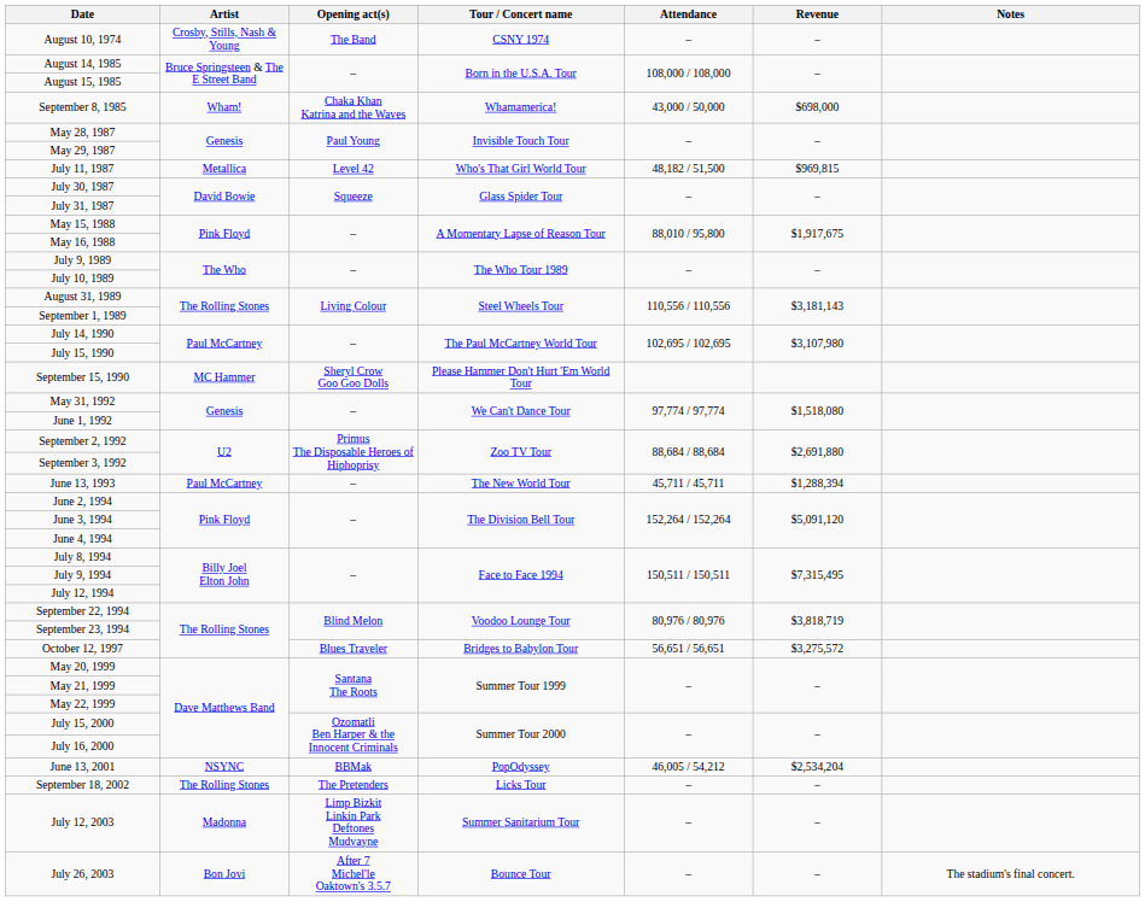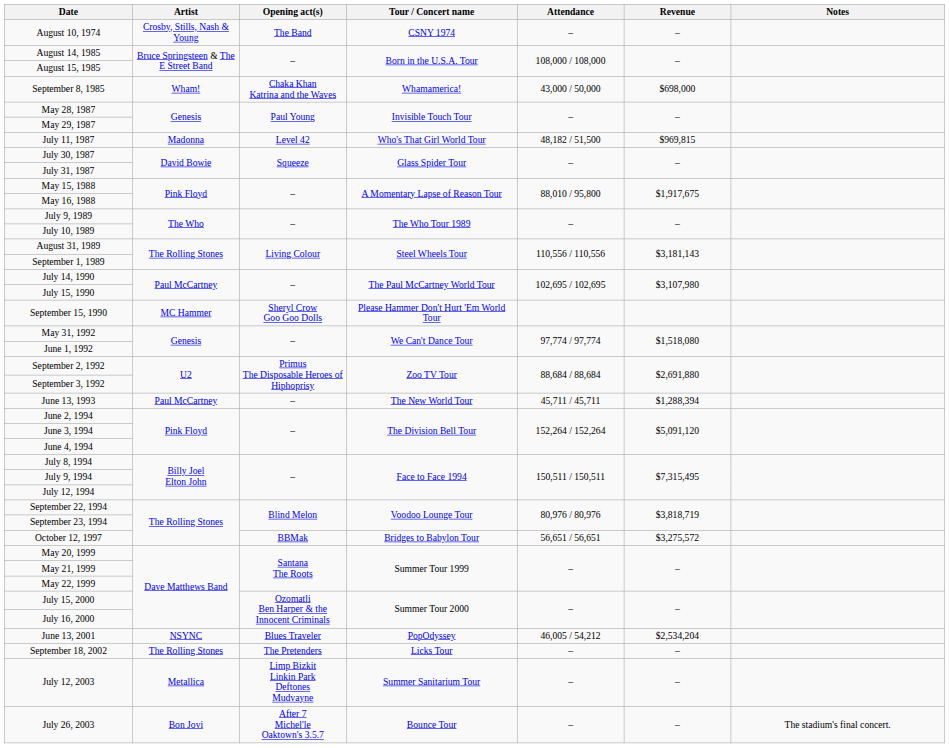July 11, 1987 | Artist: Metallica -> Madonna
October 12, 1997 | Opening act(s): Blues Traveler -> BBMak
June 13, 2001 | Opening act(s): BBMak -> Blues Traveler
July 12, 2003 | Artist: Madonna -> Metallica
